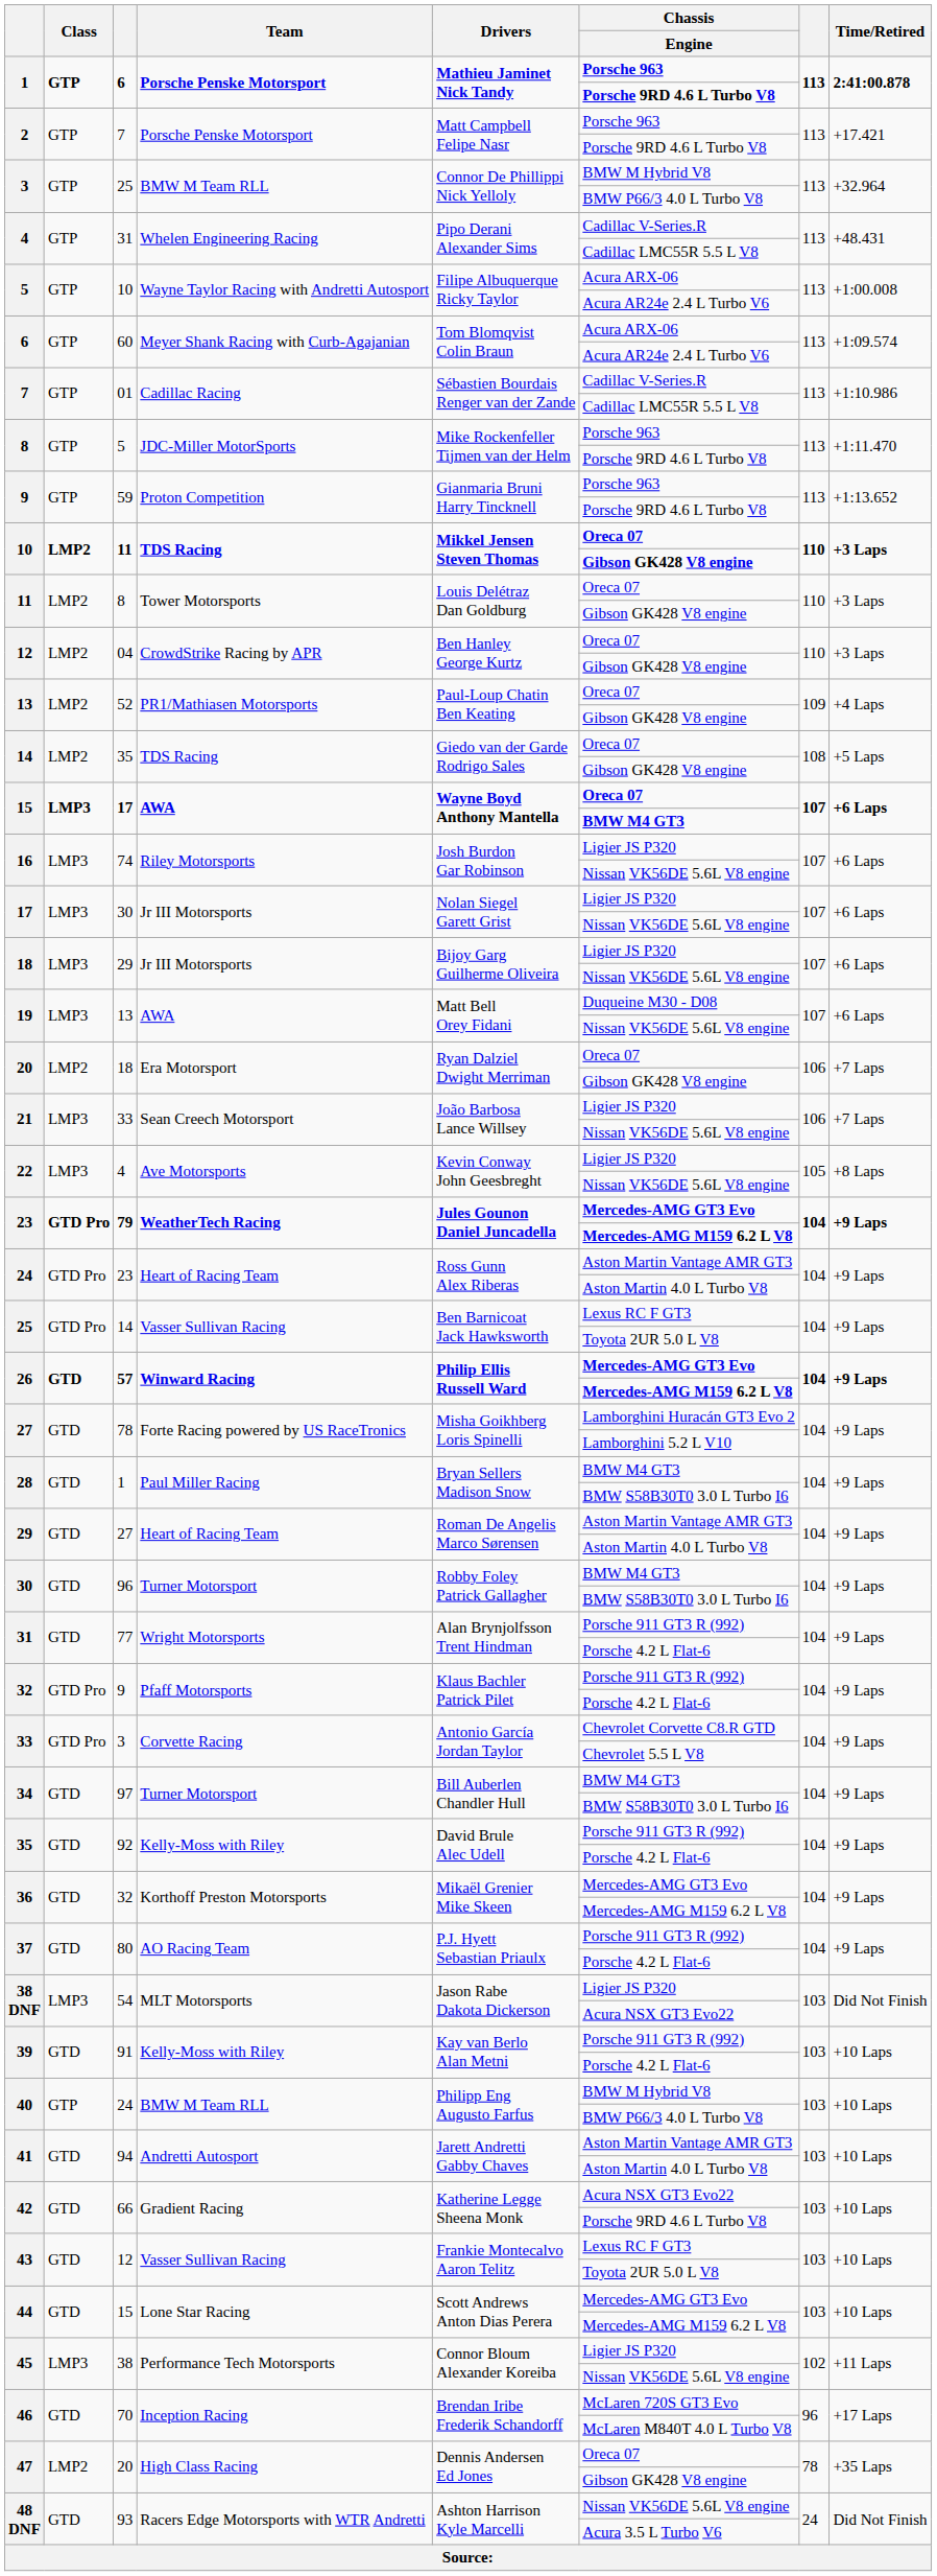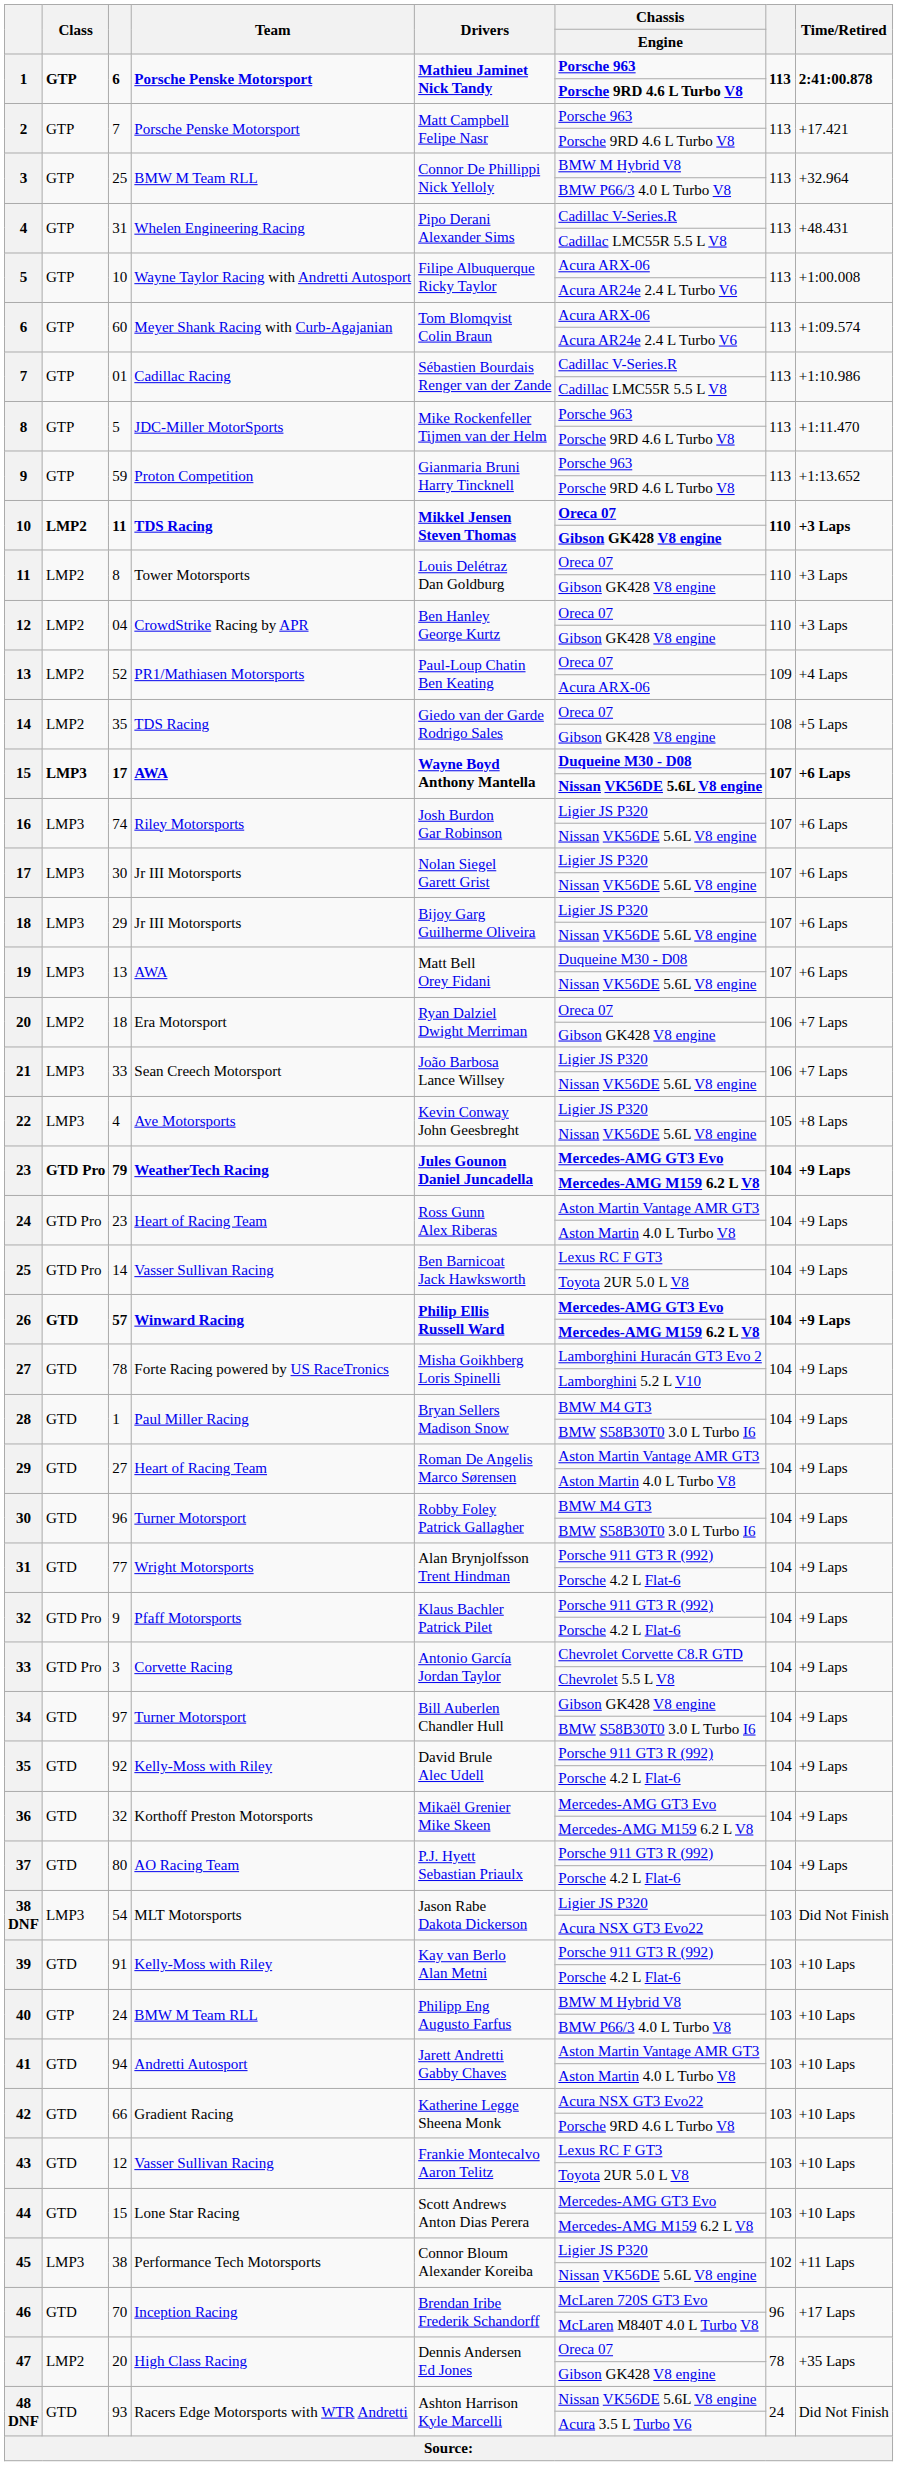row 28 | Chassis / Engine: Gibson GK428 V8 engine -> Acura ARX-06
row 31 | Chassis / Engine: Oreca 07 -> Duqueine M30 - D08
row 32 | Chassis / Engine: BMW M4 GT3 -> Nissan VK56DE 5.6L V8 engine
row 69 | Chassis / Engine: BMW M4 GT3 -> Gibson GK428 V8 engine
